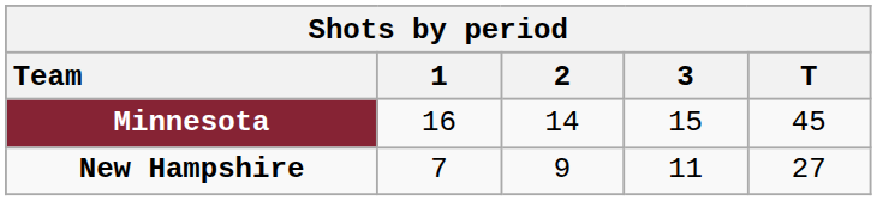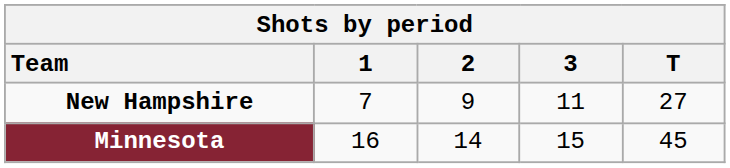rows swapped: New Hampshire <-> Minnesota
